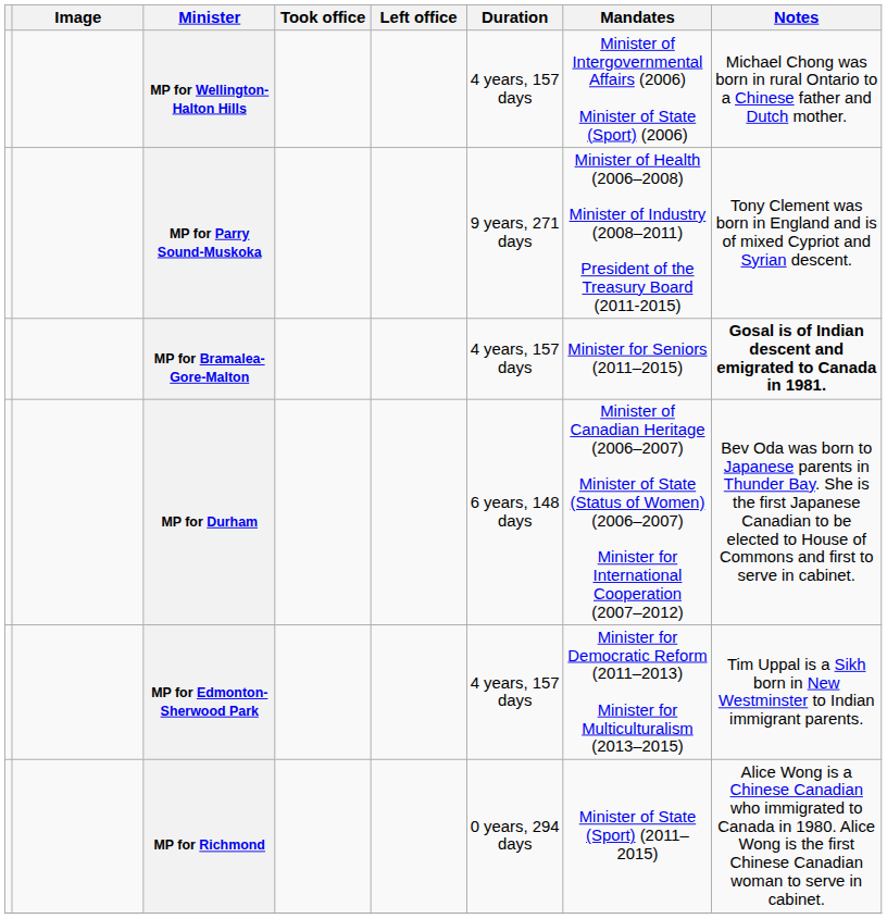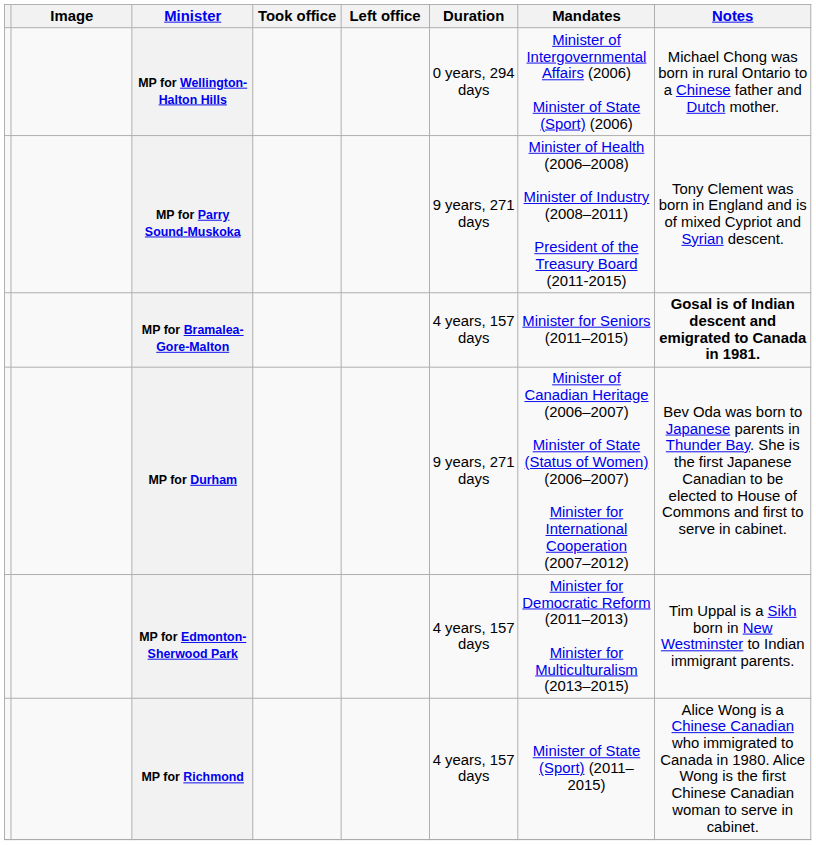MP for Wellington-Halton Hills | Duration: 4 years, 157 days -> 0 years, 294 days
MP for Durham | Duration: 6 years, 148 days -> 9 years, 271 days
MP for Richmond | Duration: 0 years, 294 days -> 4 years, 157 days
